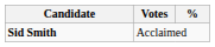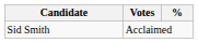Sid Smith | Candidate: bold -> normal
